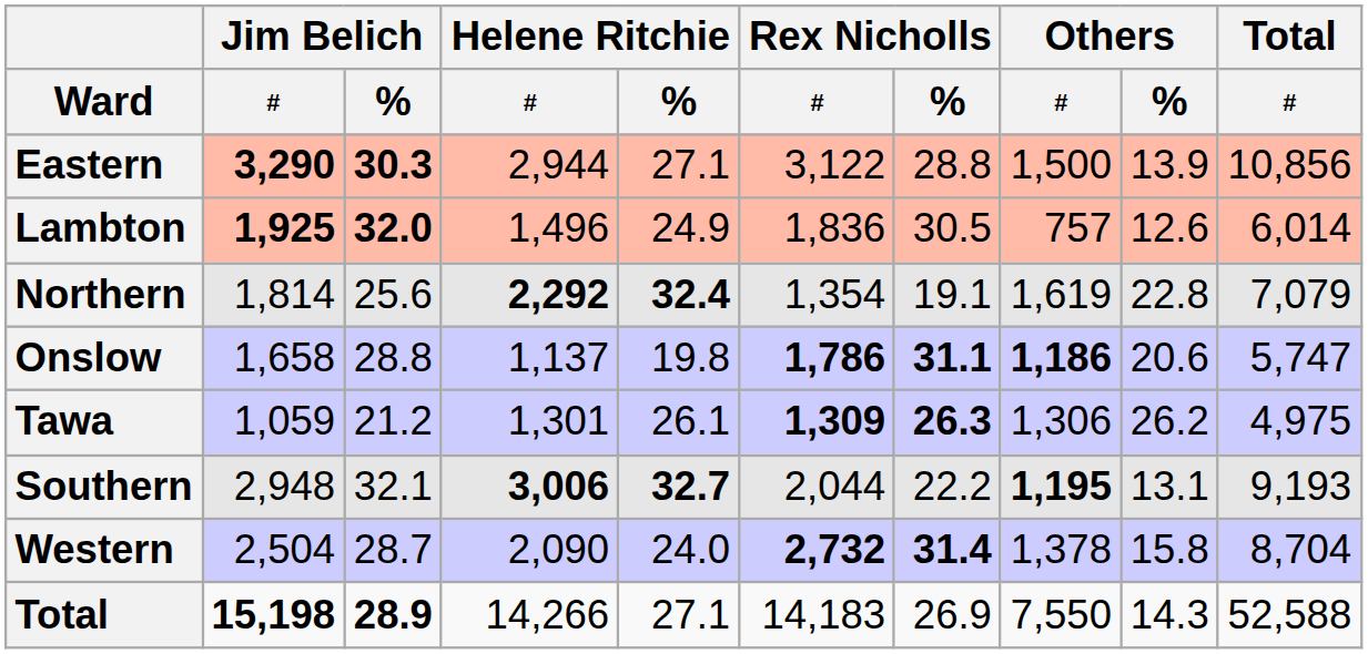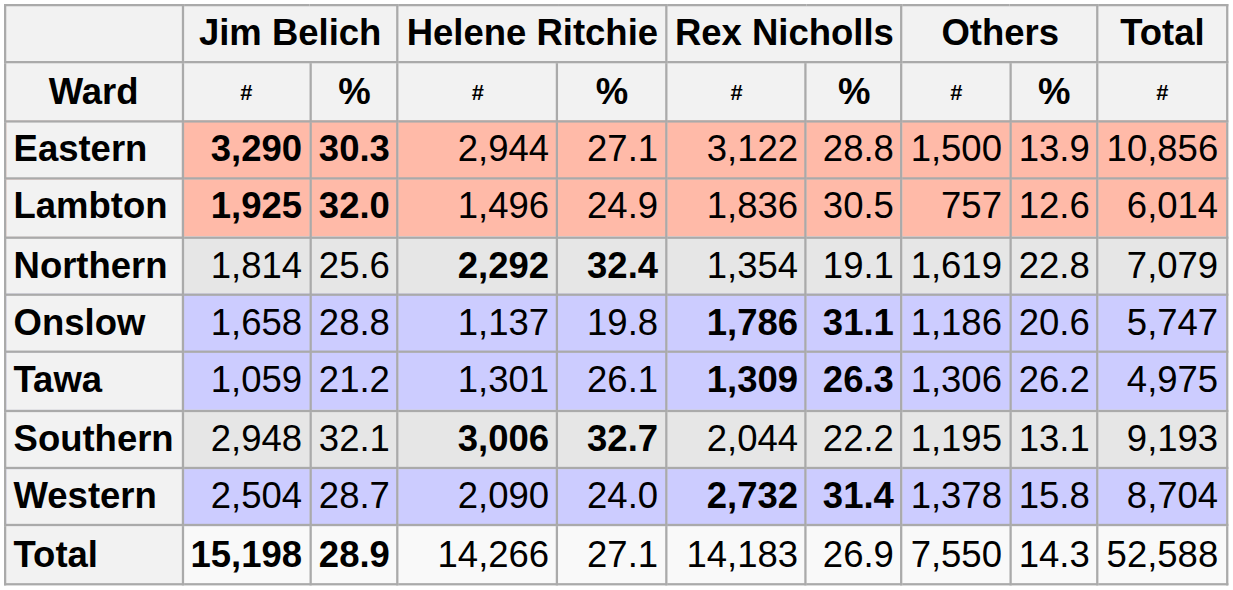Onslow | Others / #: bold -> normal
Southern | Others / #: bold -> normal
